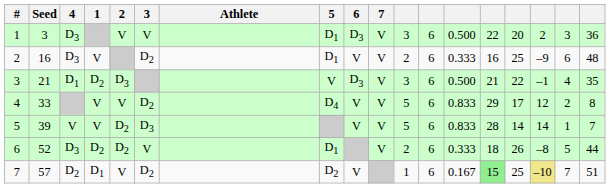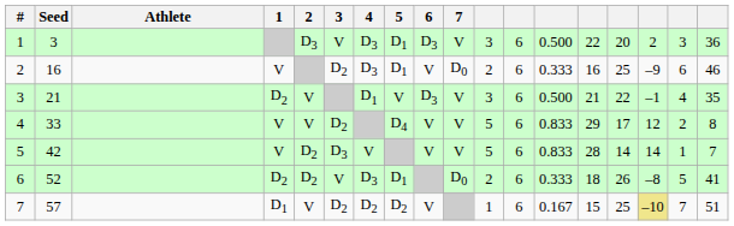columns swapped: Athlete <-> 4
row 2 | 2: V -> D3
row 3 | 7: V -> D0
row 3 | column 18: 48 -> 46
row 4 | 2: D3 -> V
row 6 | Seed: 39 -> 42
row 7 | 7: V -> D0
row 7 | column 18: 44 -> 41
row 8 | column 14: lightgreen background -> no background
